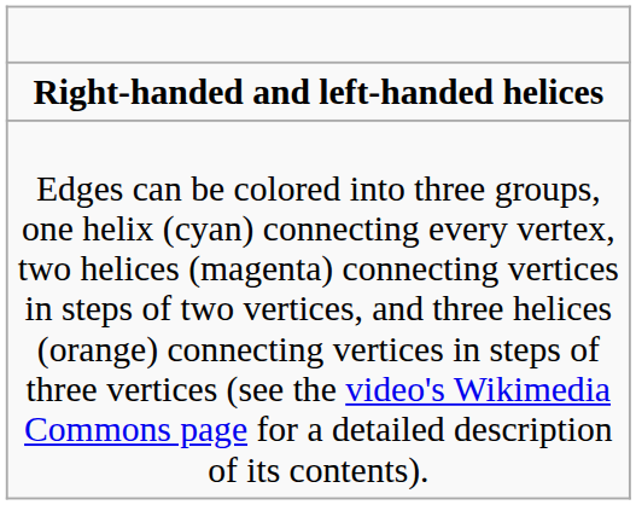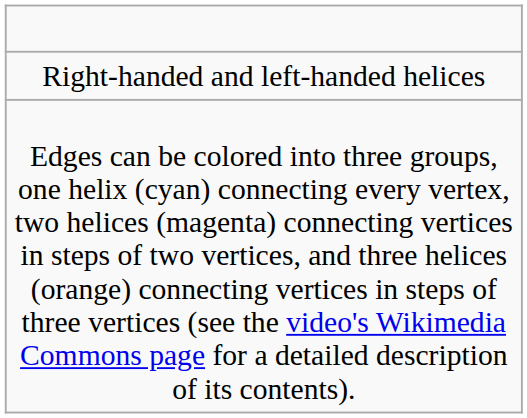row 2 | column 1: bold -> normal
